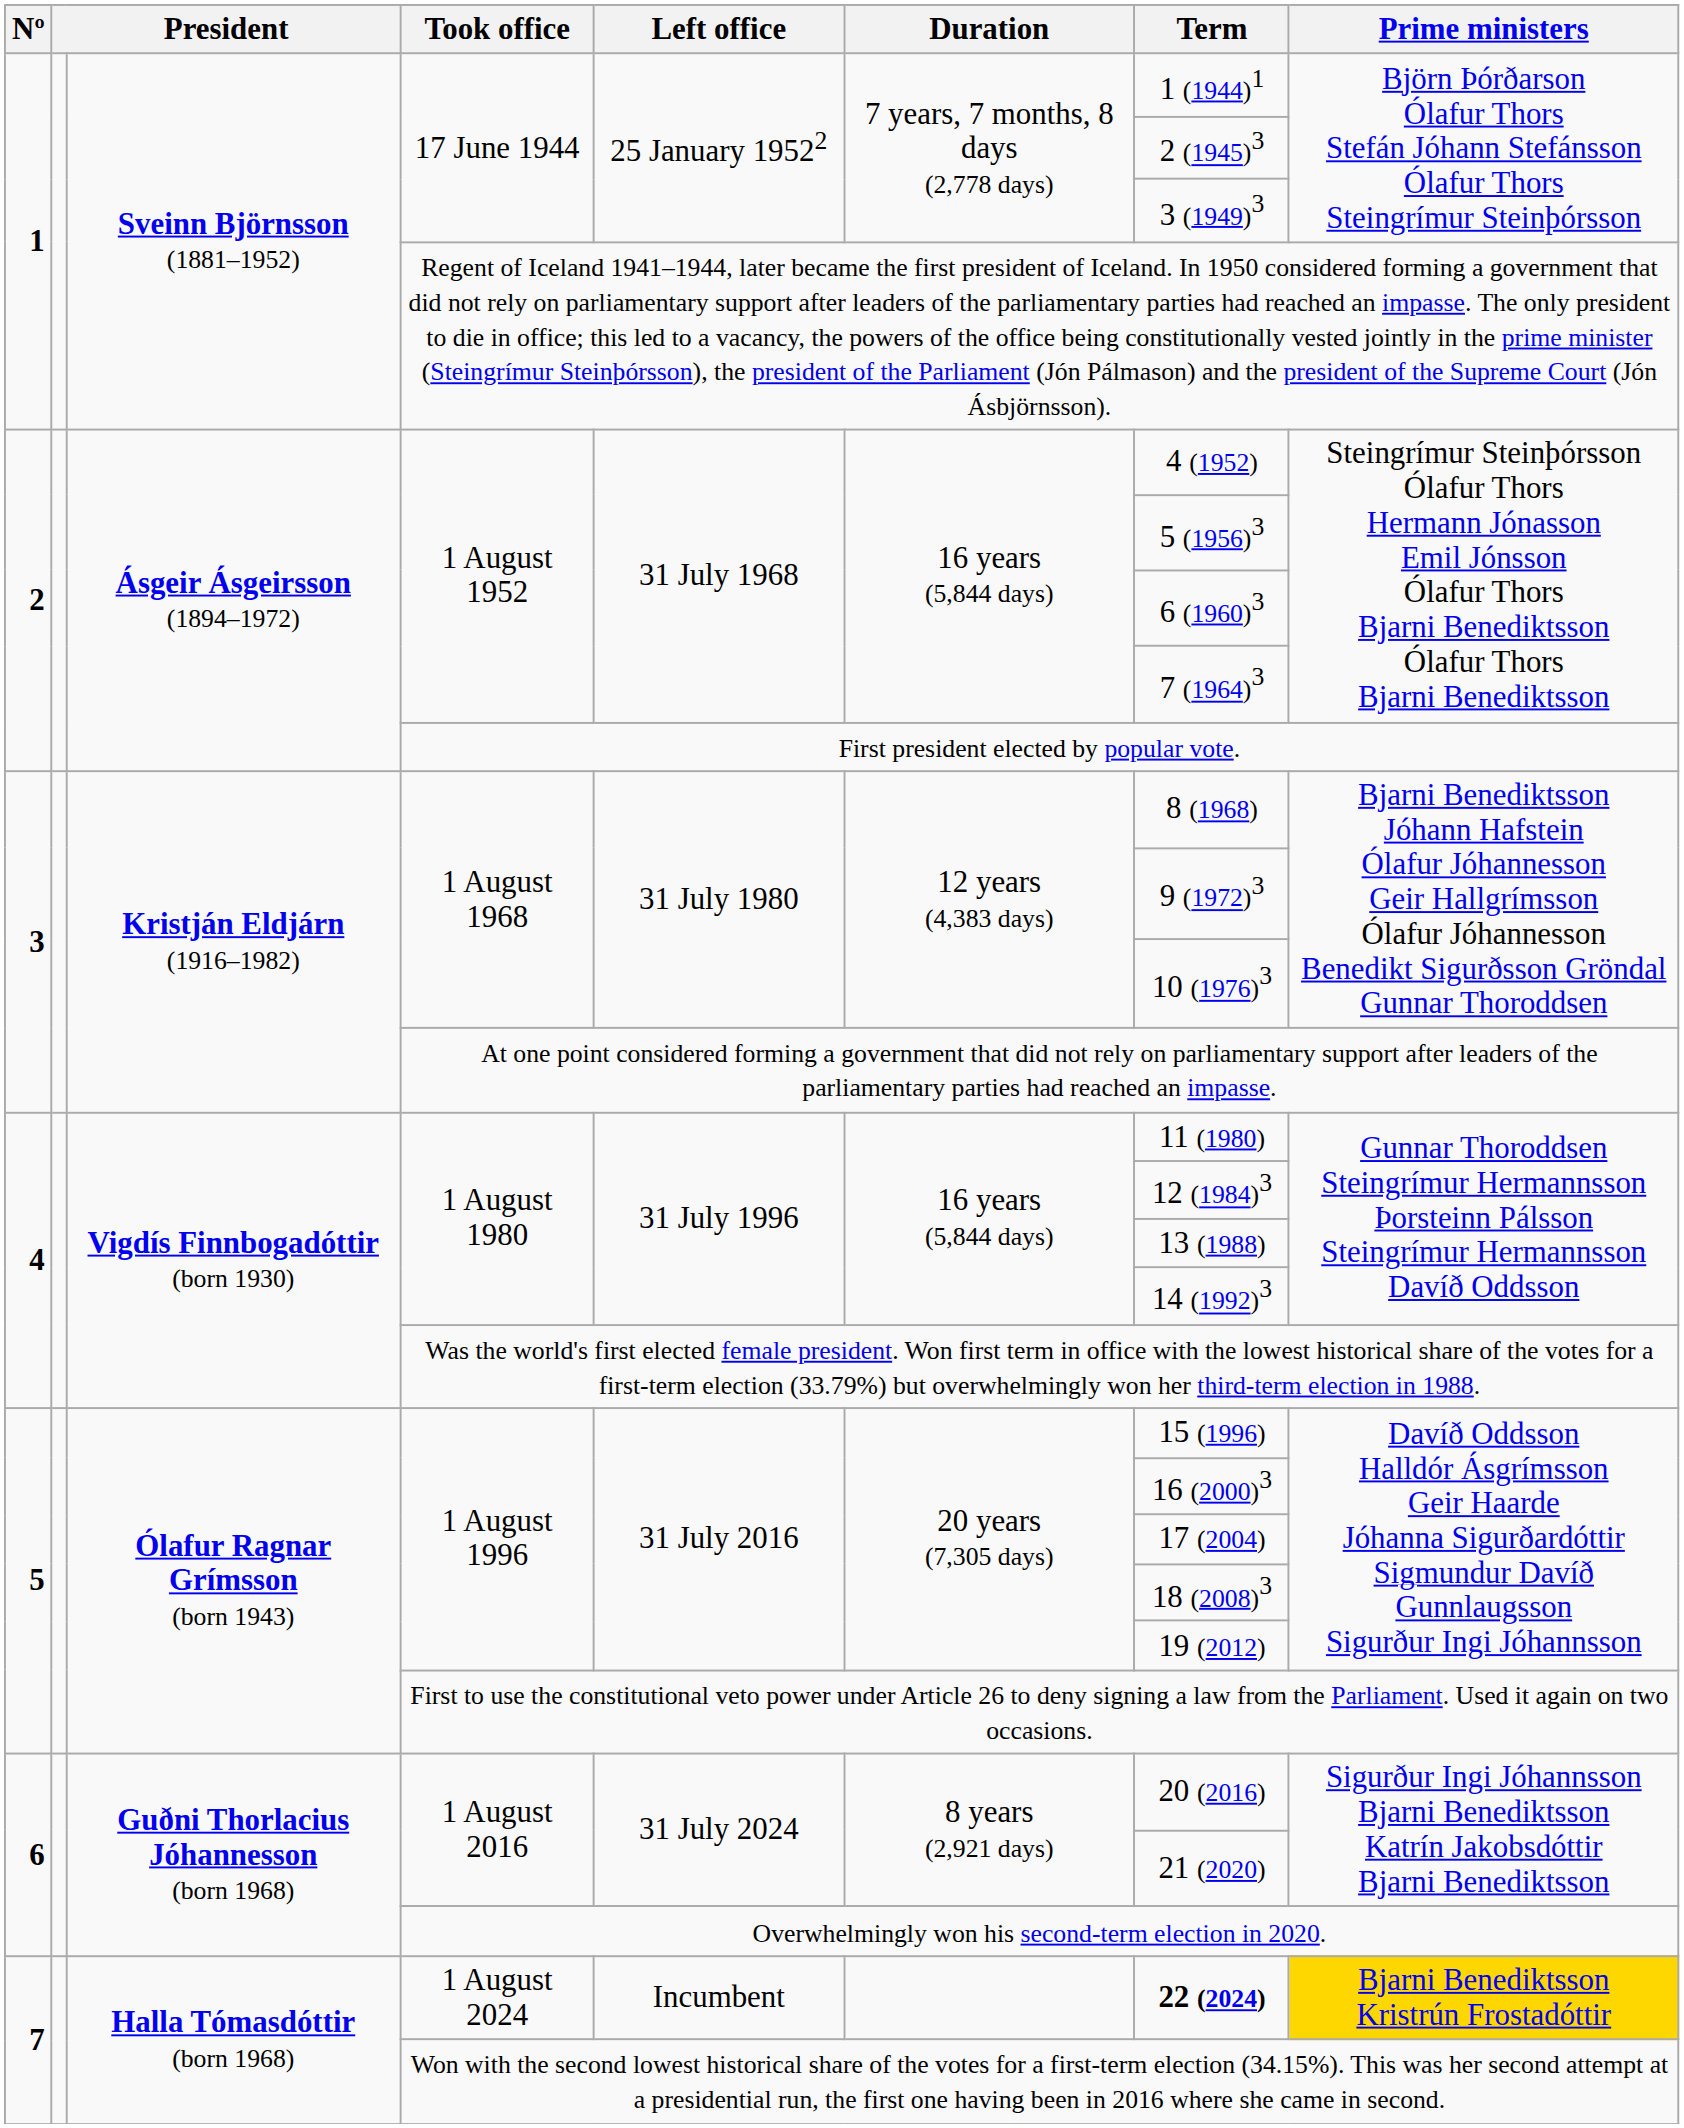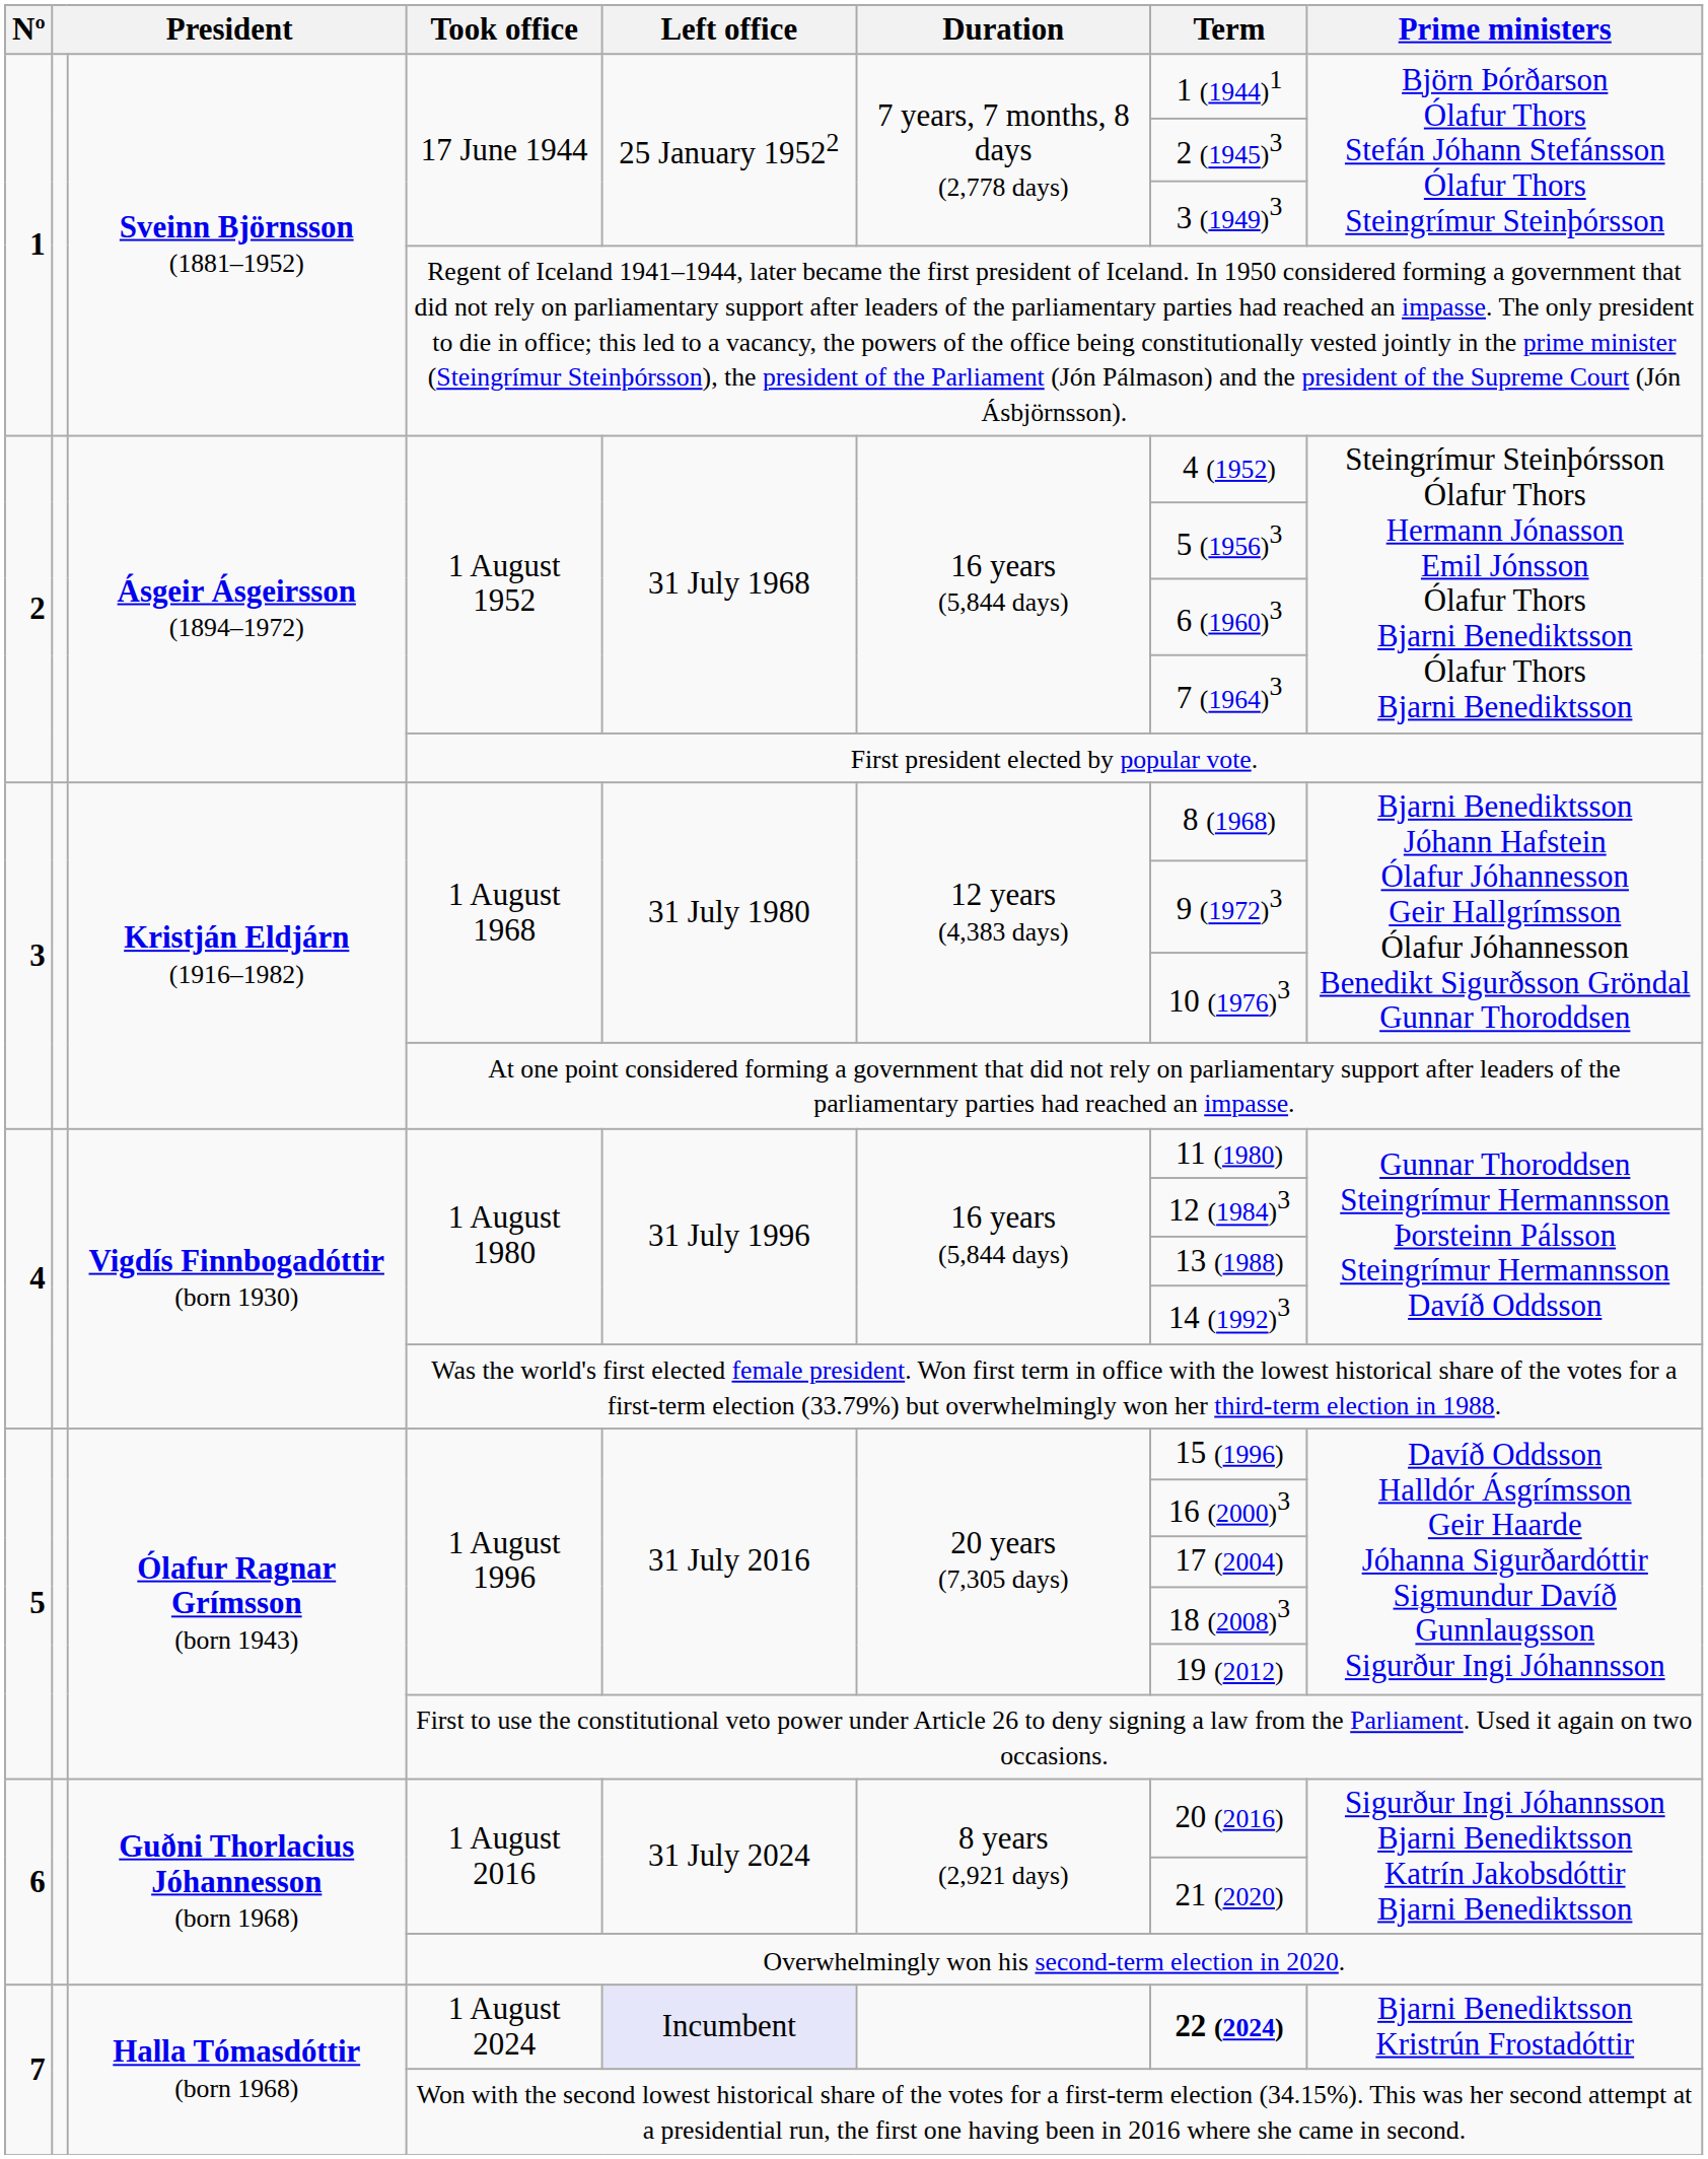1 August 2024 | Left office: no background -> lavender background
1 August 2024 | Prime ministers: gold background -> no background
